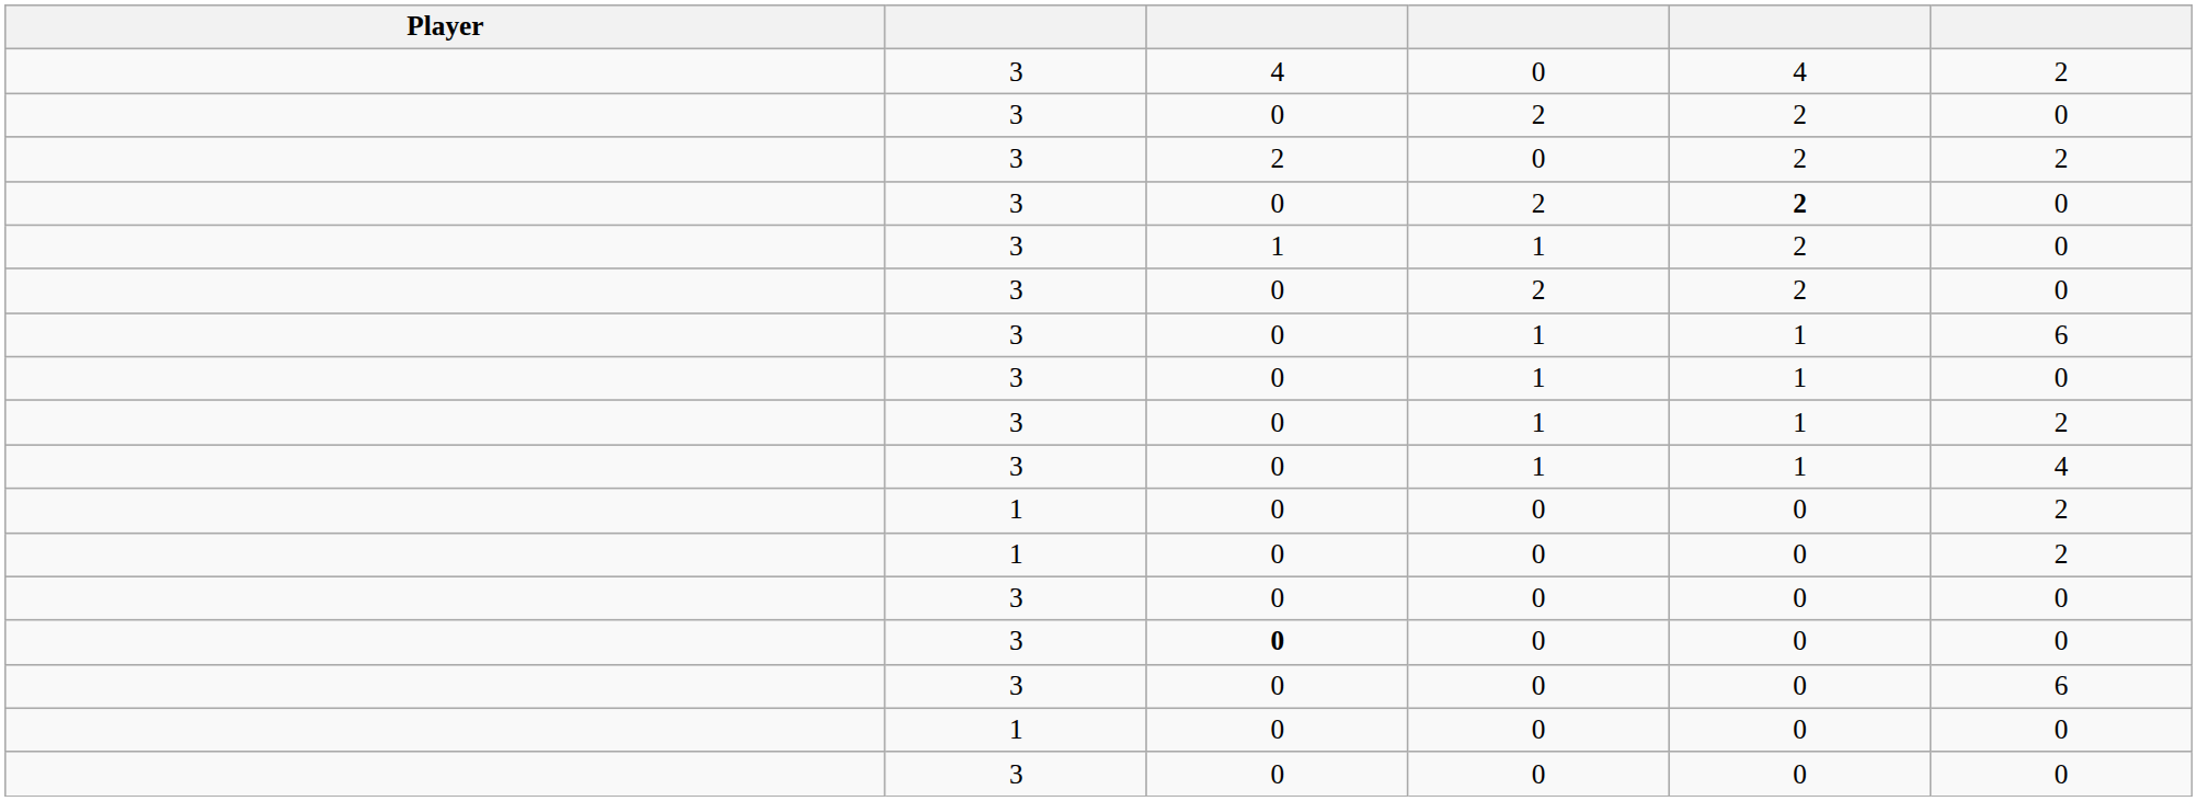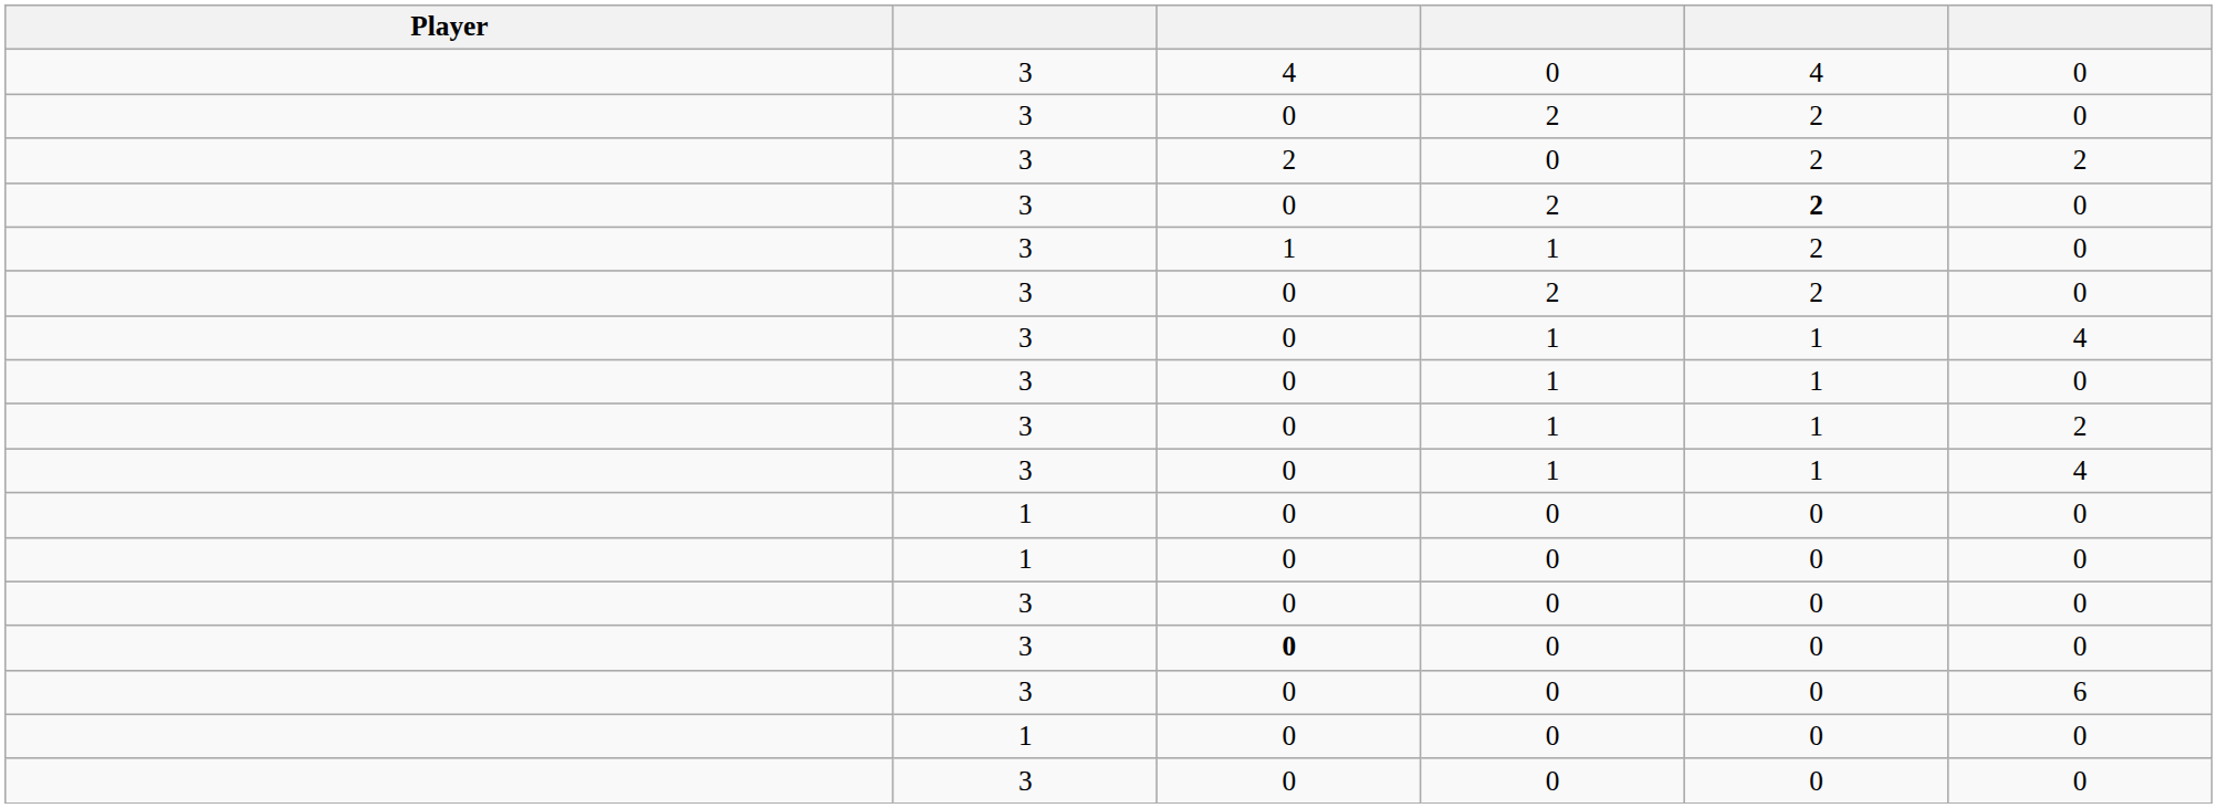row 2 | column 6: 2 -> 0
row 8 | column 6: 6 -> 4
row 12 | column 6: 2 -> 0
row 13 | column 6: 2 -> 0
